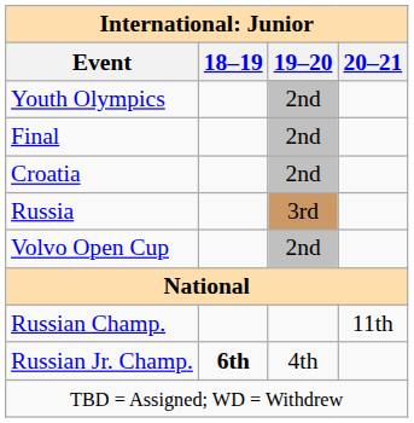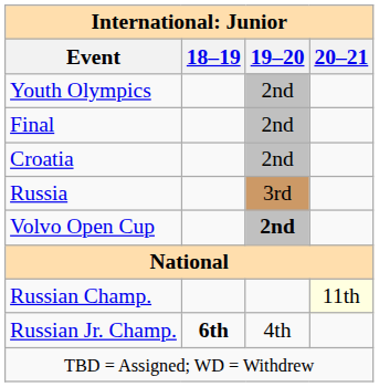Volvo Open Cup | 19–20: normal -> bold
Russian Champ. | 20–21: no background -> lightyellow background
